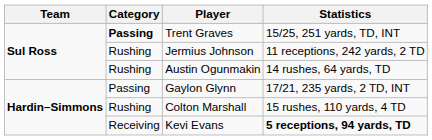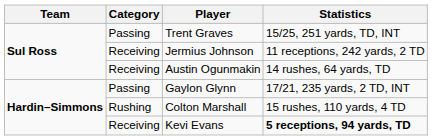Trent Graves | Category: bold -> normal
Jermius Johnson | Category: Rushing -> Receiving
Austin Ogunmakin | Category: Rushing -> Receiving
